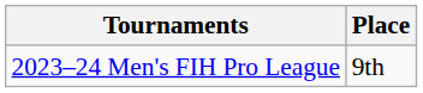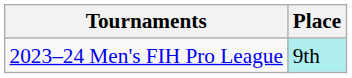2023–24 Men's FIH Pro League | Place: no background -> paleturquoise background
